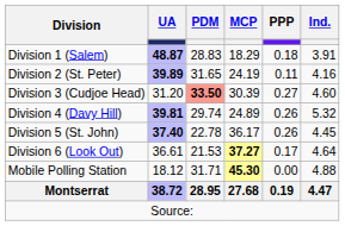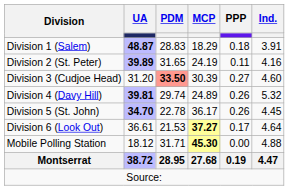Division 5 (St. John) | UA: 37.40 -> 34.70
